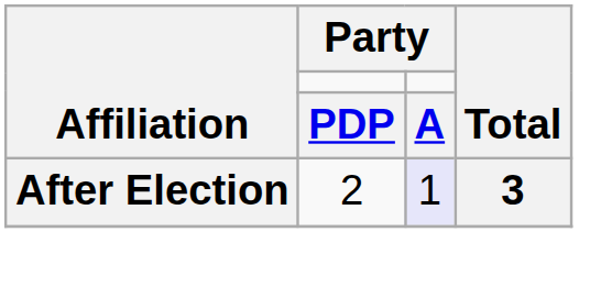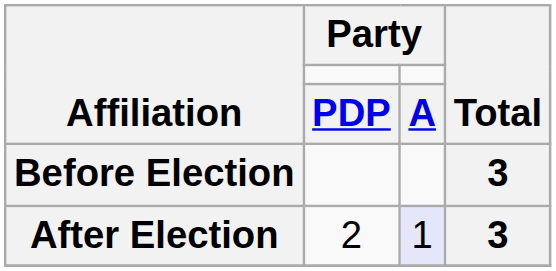+ row: Before Election | 3
